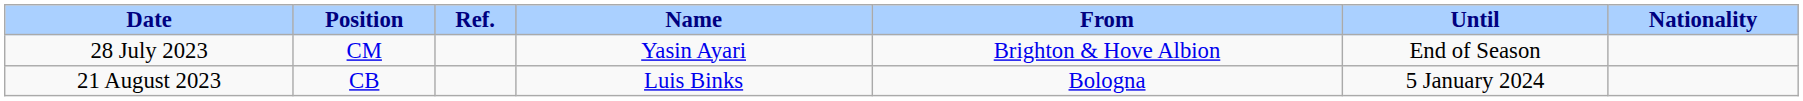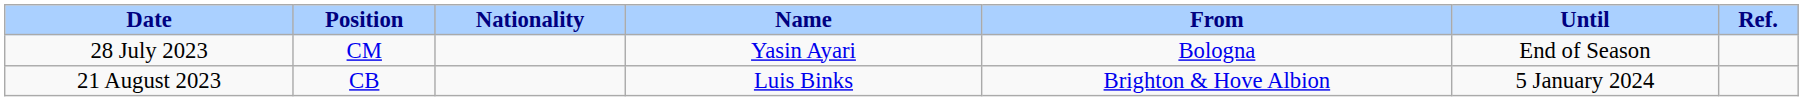columns swapped: Nationality <-> Ref.
28 July 2023 | From: Brighton & Hove Albion -> Bologna
21 August 2023 | From: Bologna -> Brighton & Hove Albion
